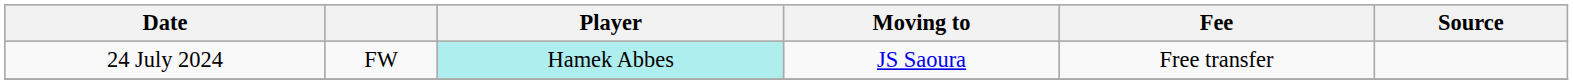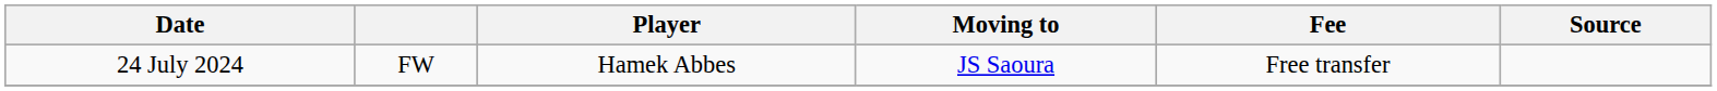24 July 2024 | Player: paleturquoise background -> no background
